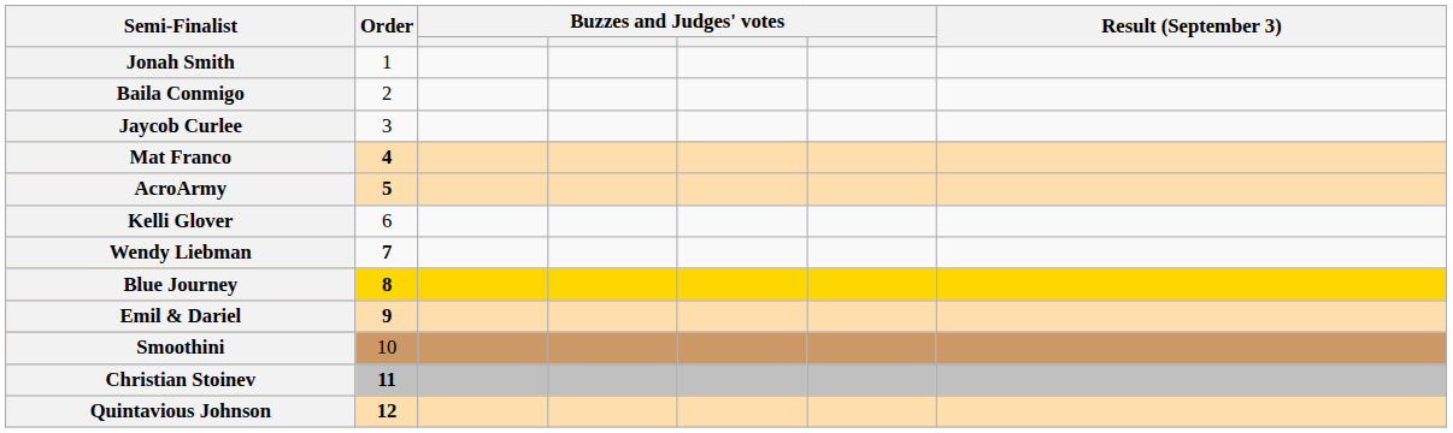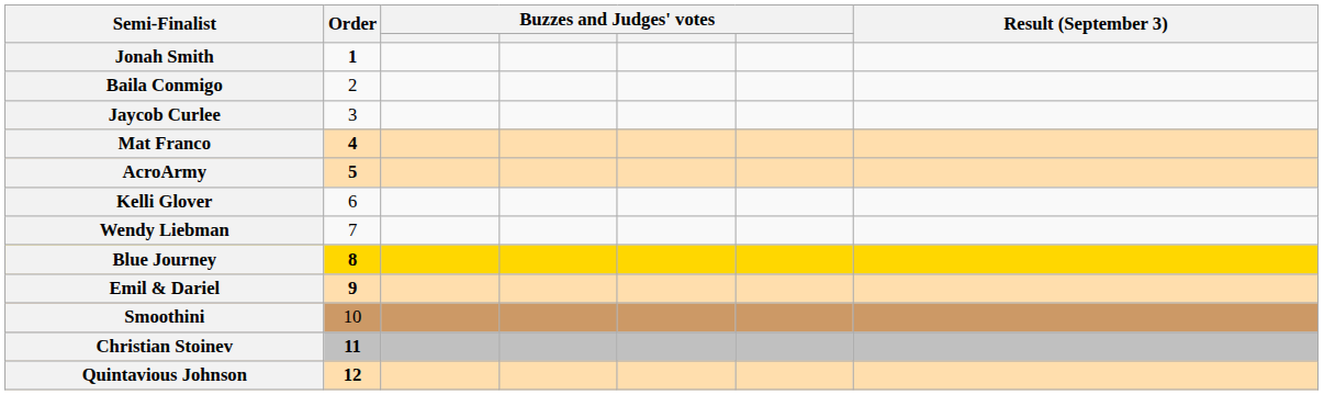Jonah Smith | Order: normal -> bold
Wendy Liebman | Order: bold -> normal
